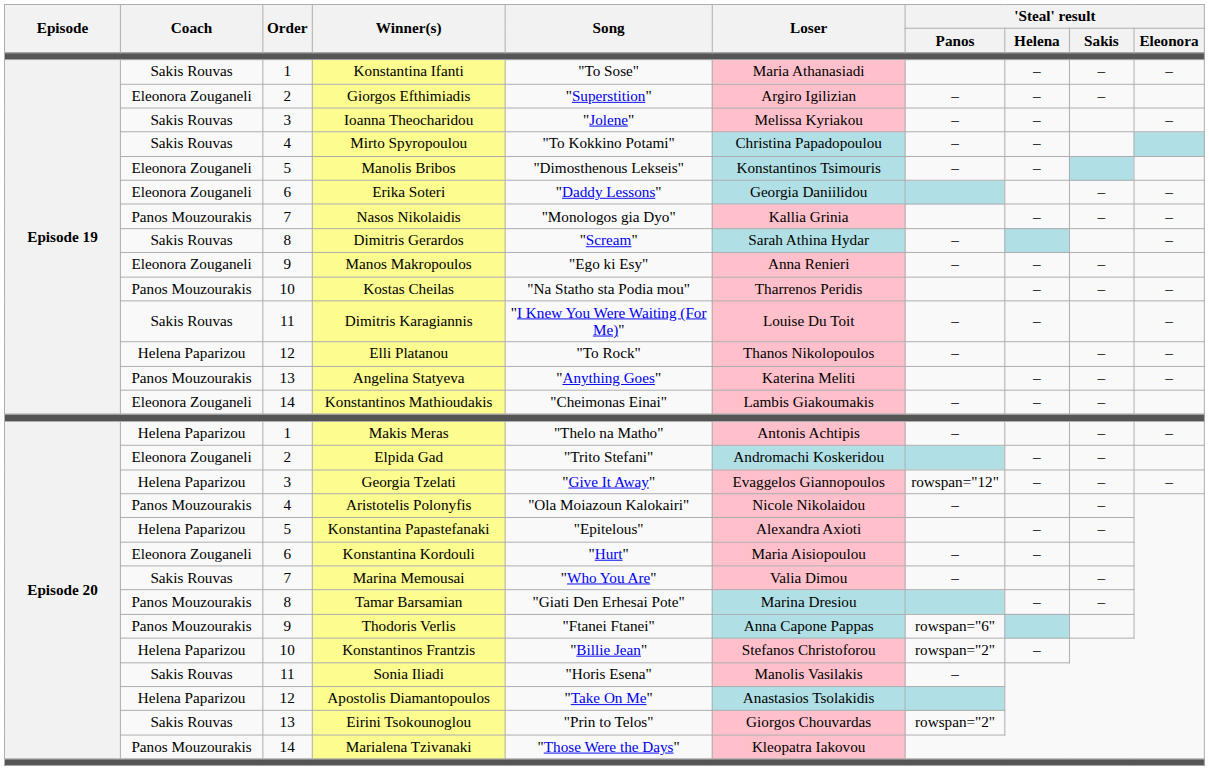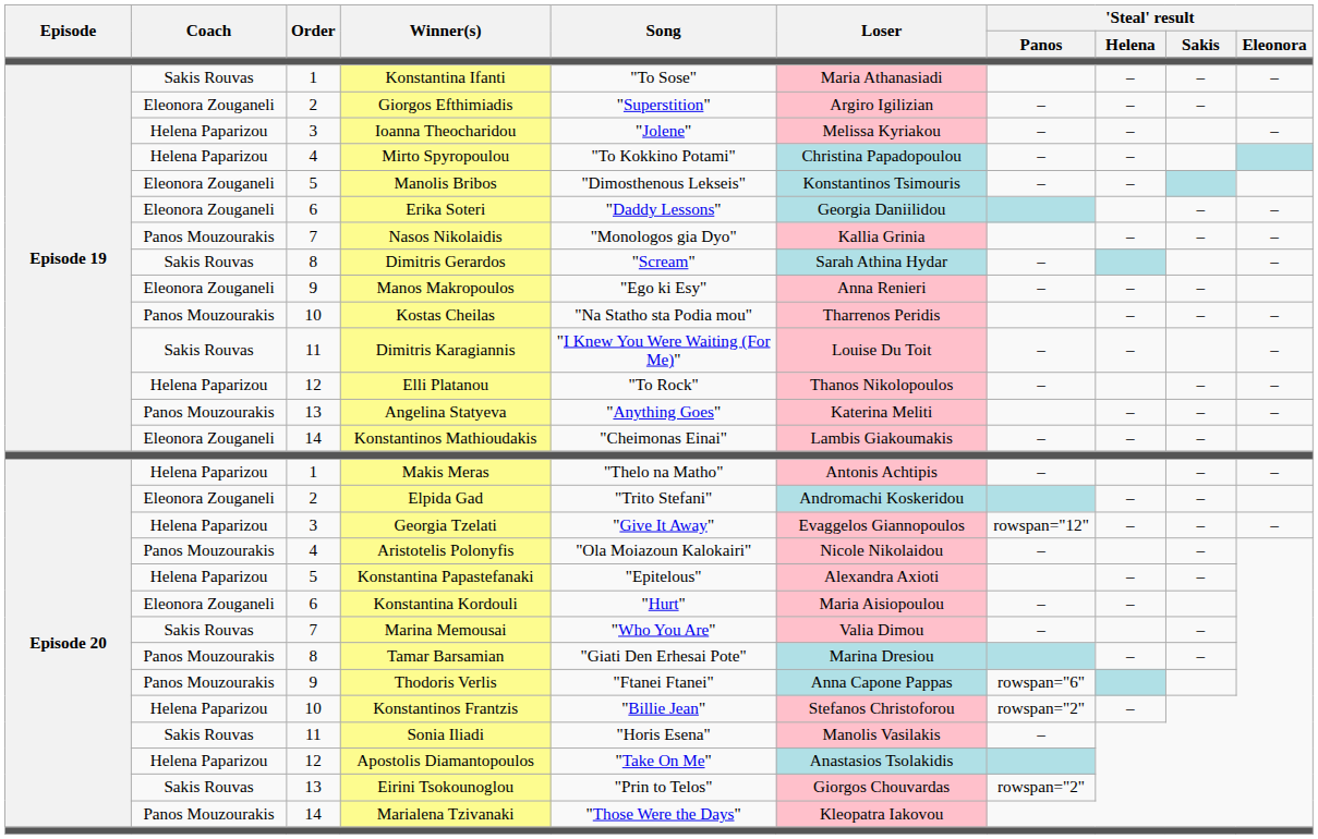Ioanna Theocharidou | Coach: Sakis Rouvas -> Helena Paparizou
Mirto Spyropoulou | Coach: Sakis Rouvas -> Helena Paparizou
